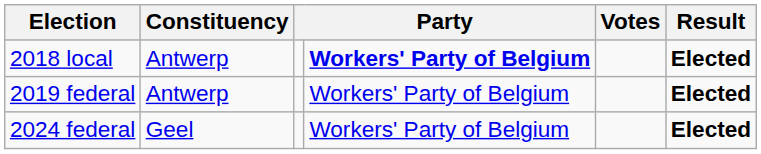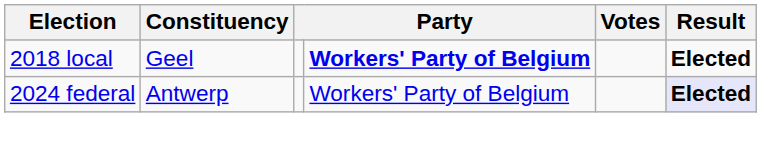2018 local | Constituency: Antwerp -> Geel
- row: 2019 federal | Antwerp | Workers' Party of Belgium | Elected
2024 federal | Constituency: Geel -> Antwerp
2024 federal | Result: no background -> lavender background
